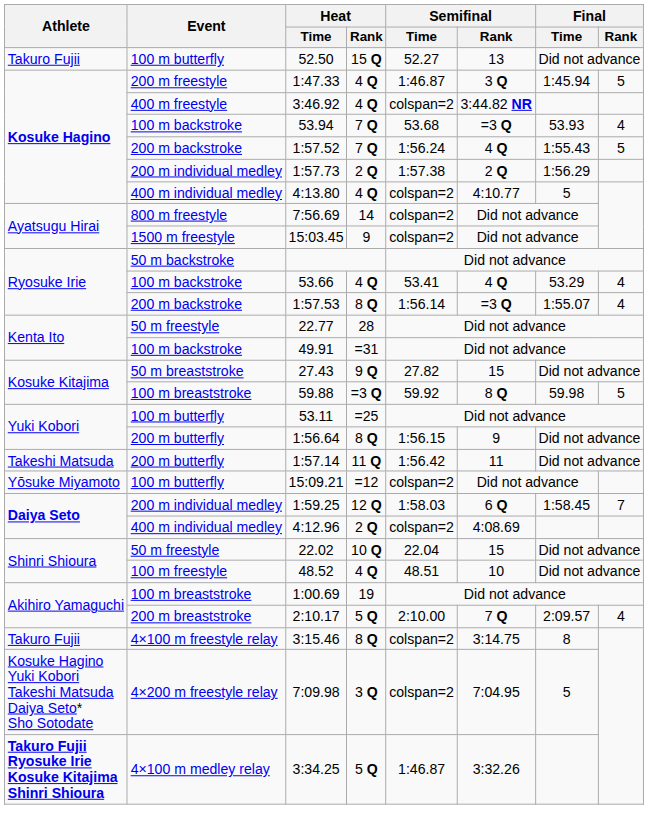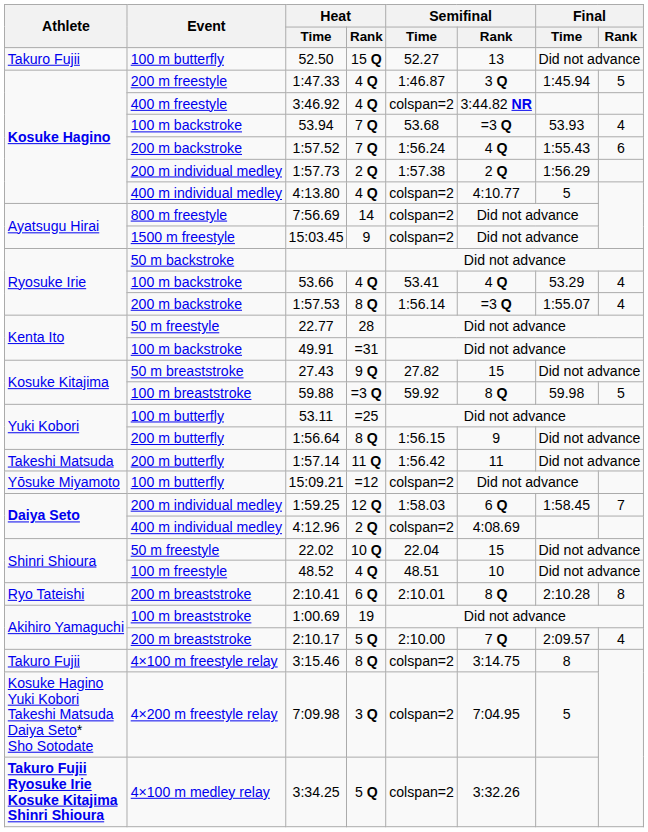1:57.52 | Final / Rank: 5 -> 6
+ row: Ryo Tateishi | 200 m breaststroke | 2:10.41 | 6 Q | 2:10.01 | 8 Q | 2:10.28 | 8
3:34.25 | Semifinal / Time: 1:46.87 -> colspan=2
